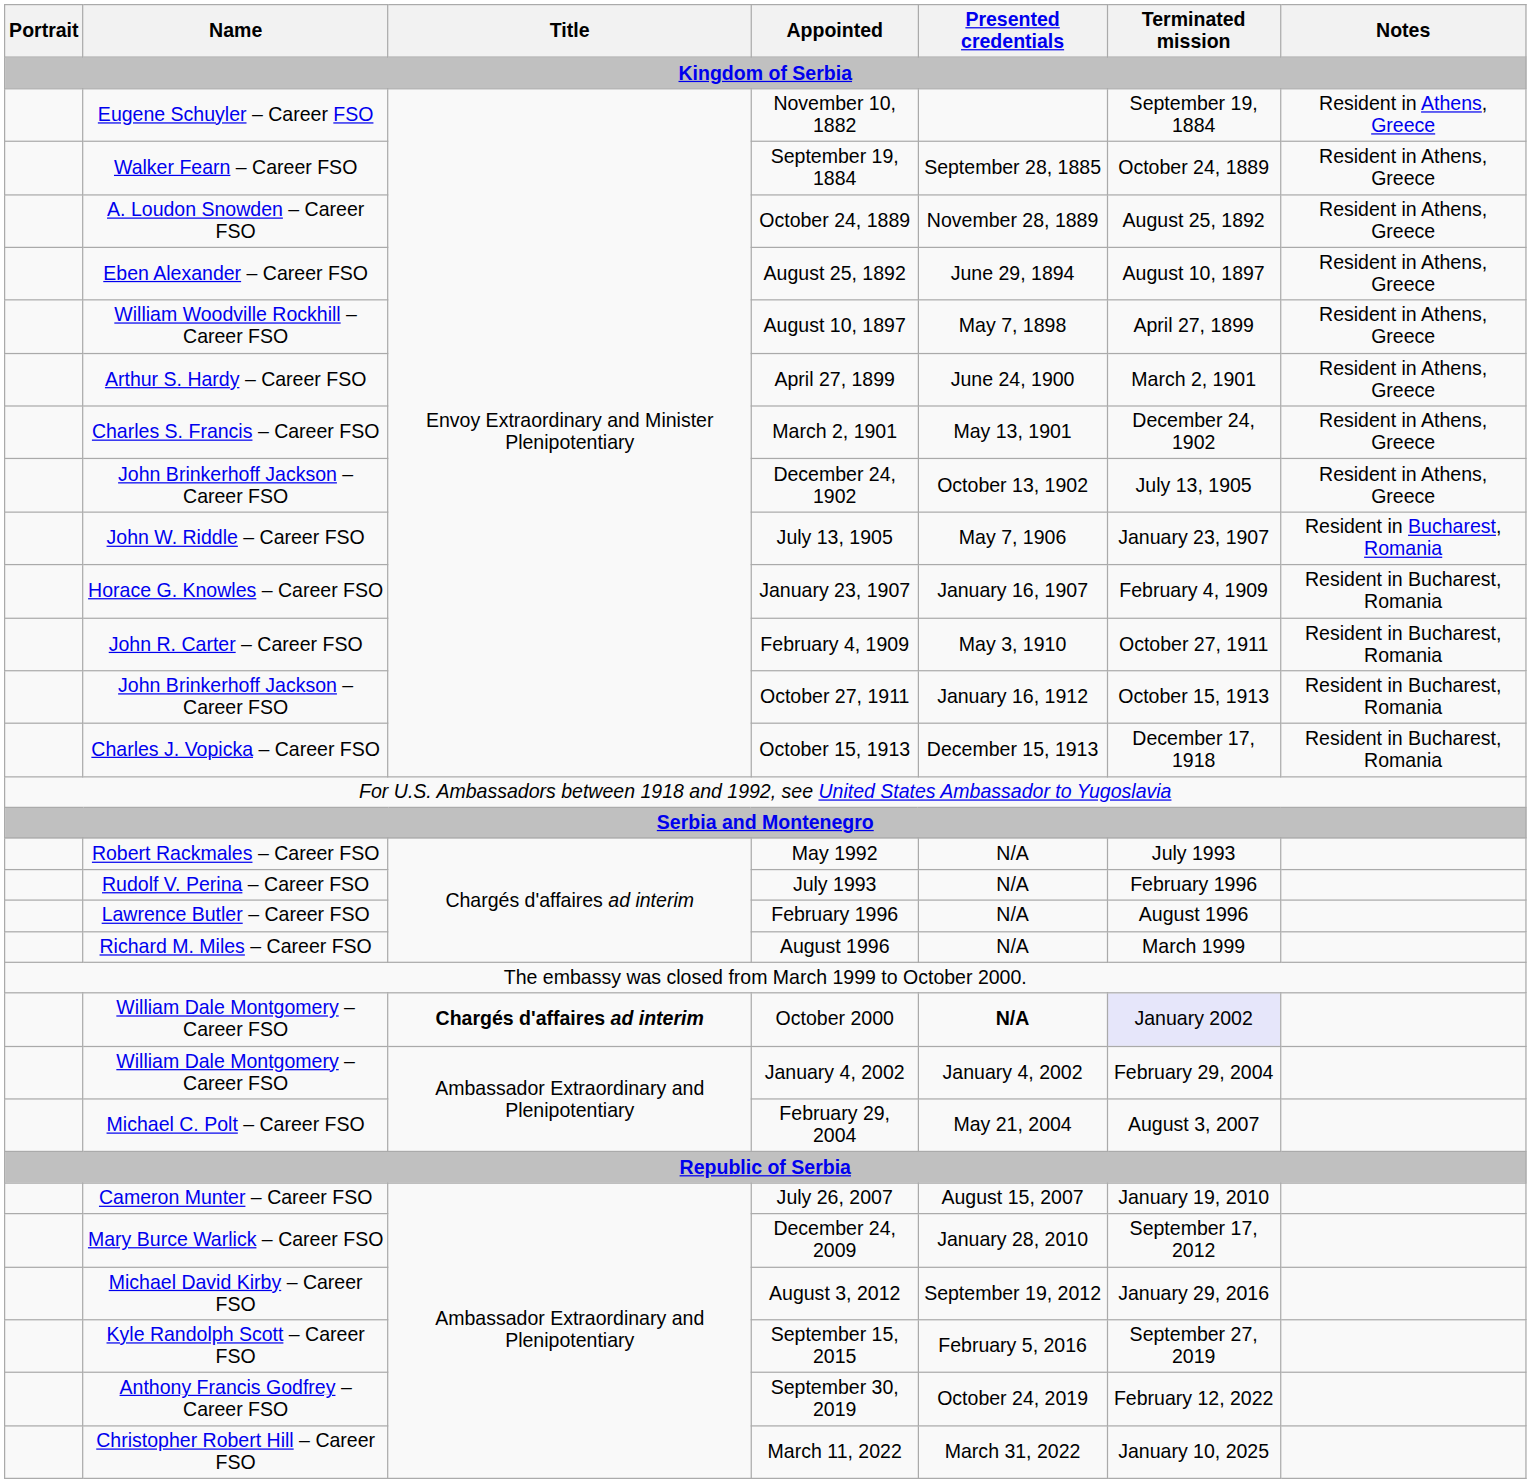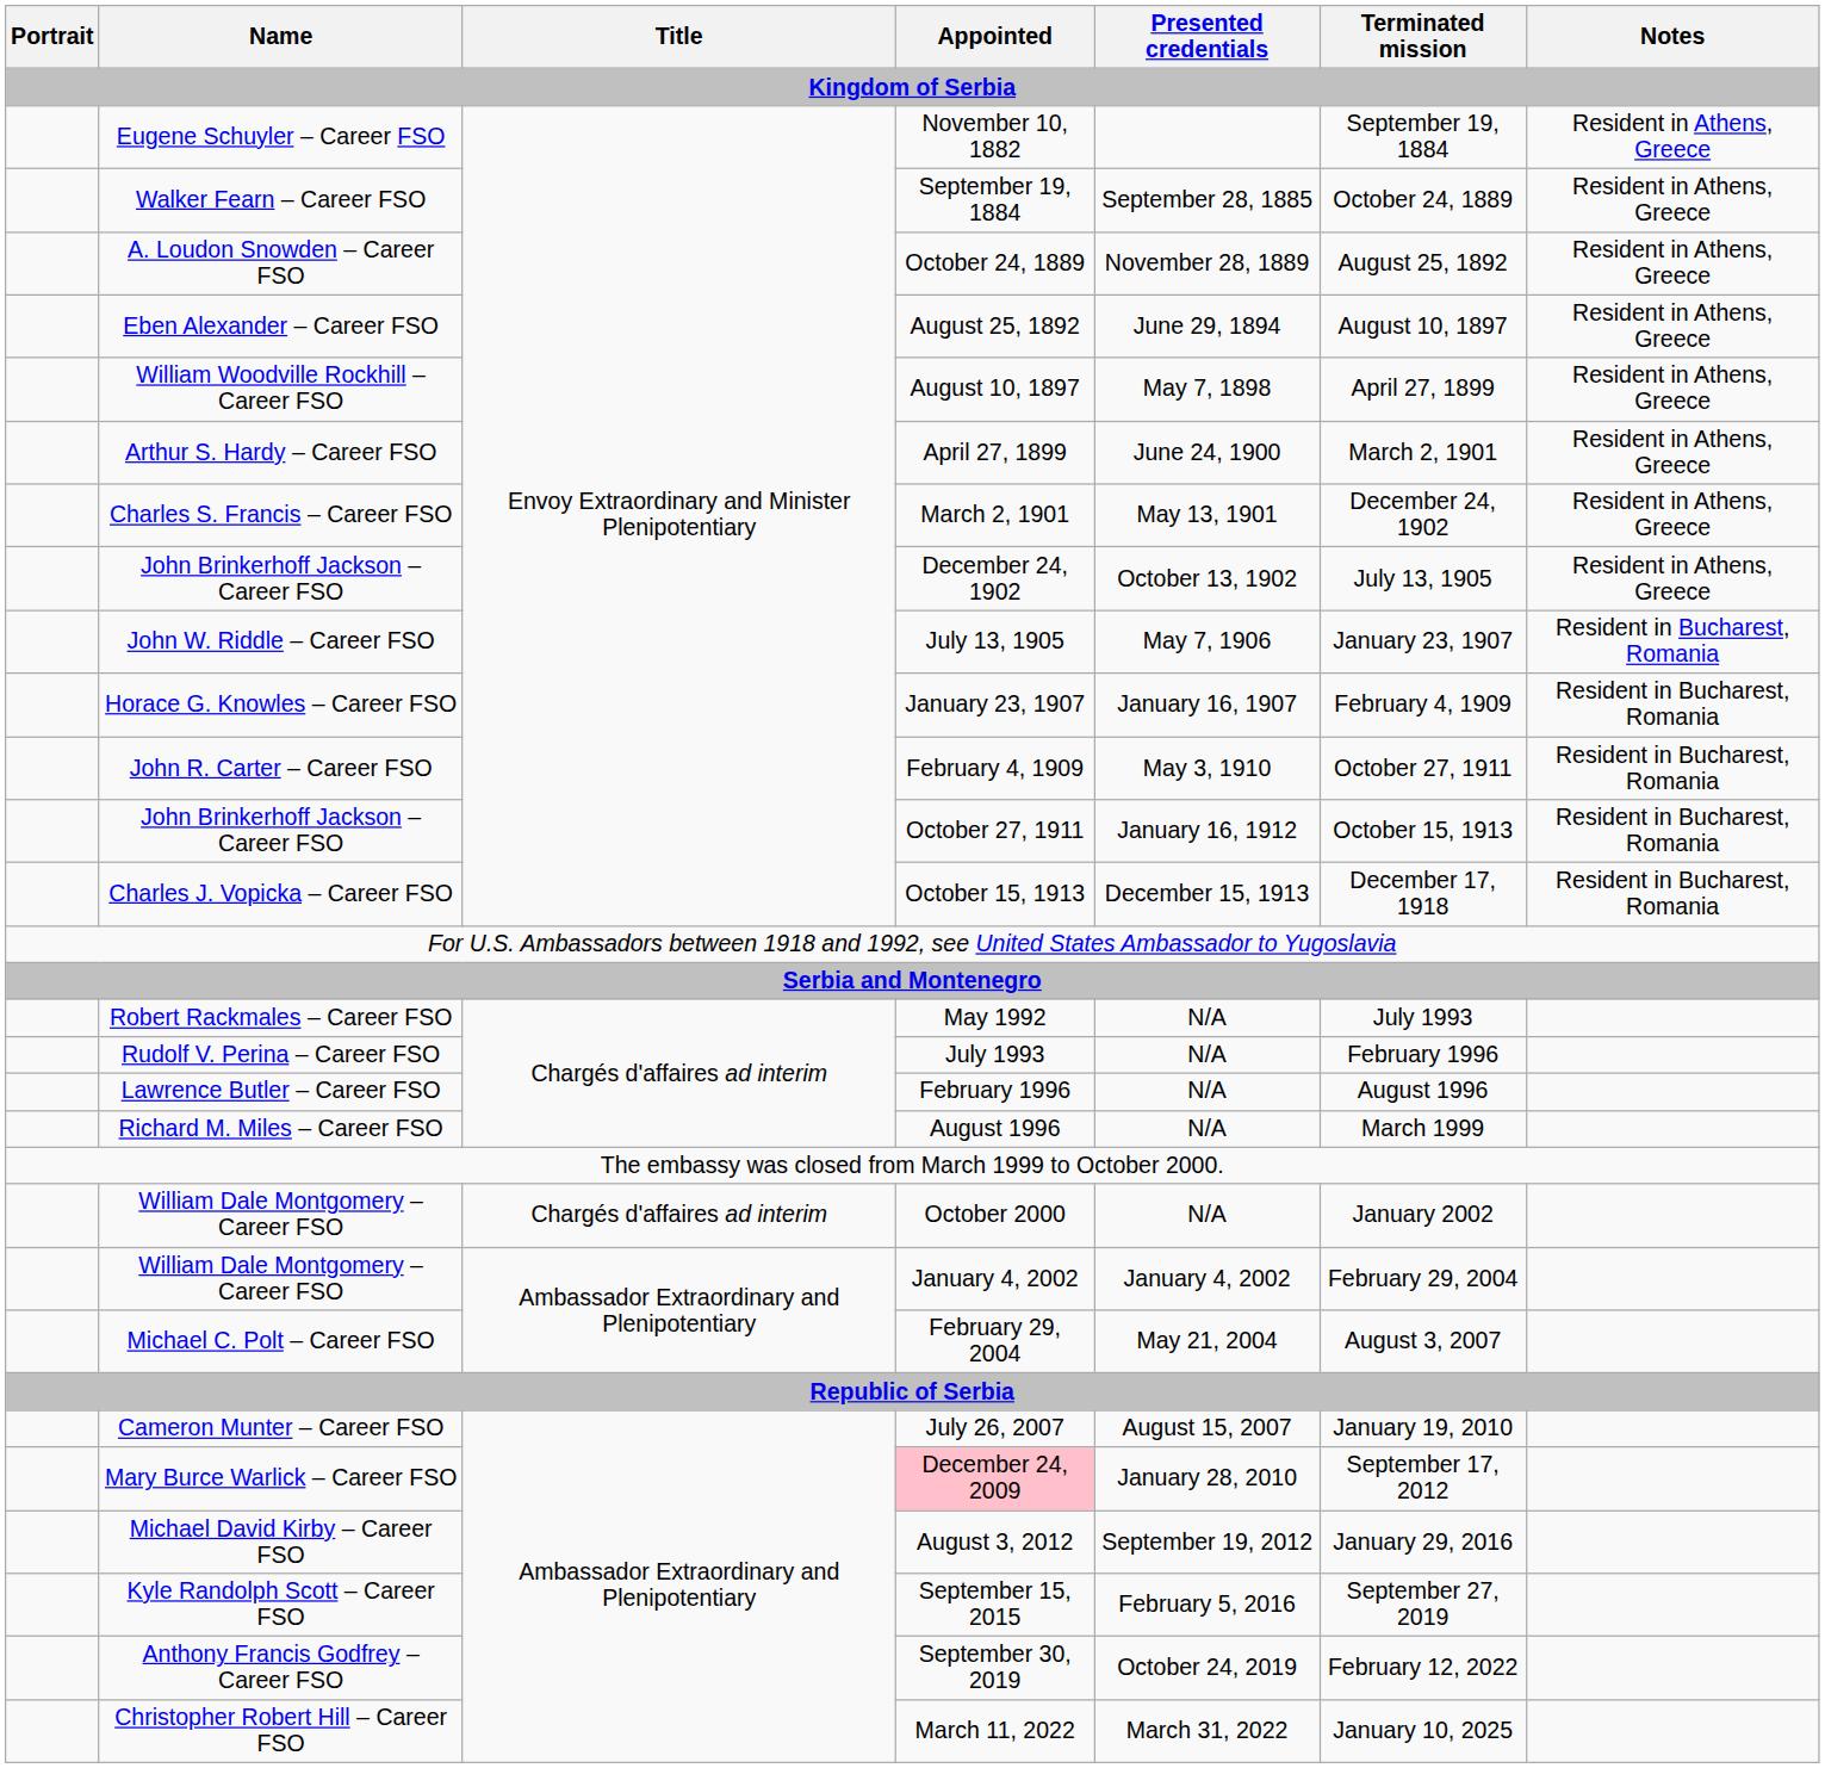October 2000 | Title: bold -> normal
October 2000 | Presented credentials: bold -> normal
October 2000 | Terminated mission: lavender background -> no background
December 24, 2009 | Appointed: no background -> pink background
